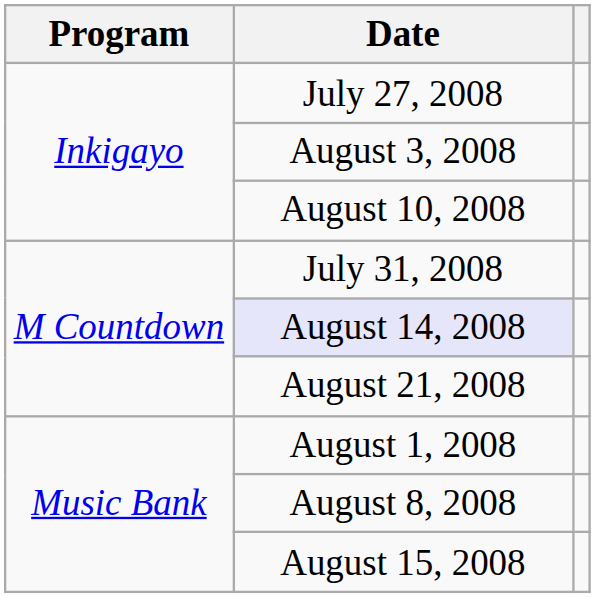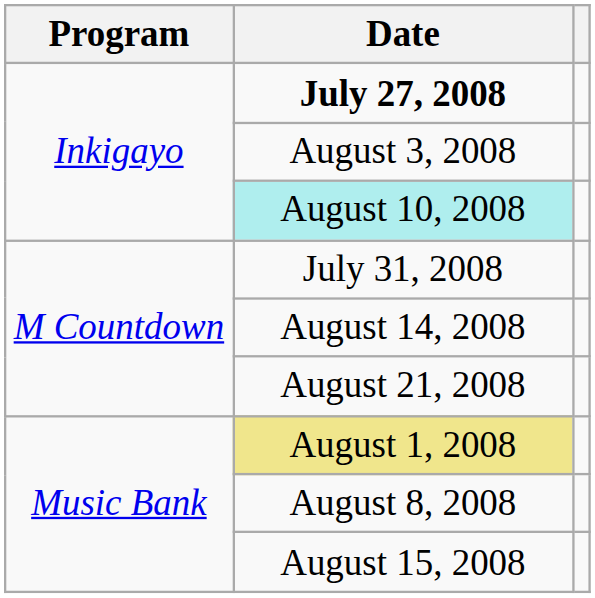July 27, 2008 | Date: normal -> bold
August 10, 2008 | Date: no background -> paleturquoise background
August 14, 2008 | Date: lavender background -> no background
August 1, 2008 | Date: no background -> khaki background
